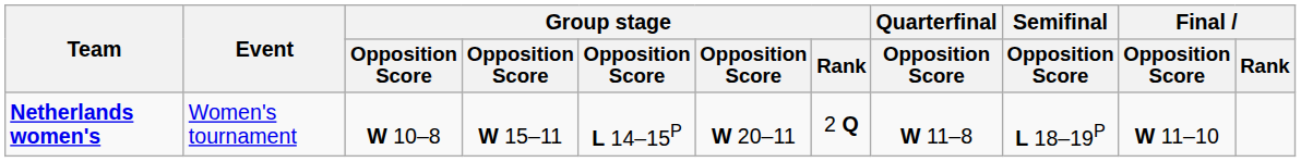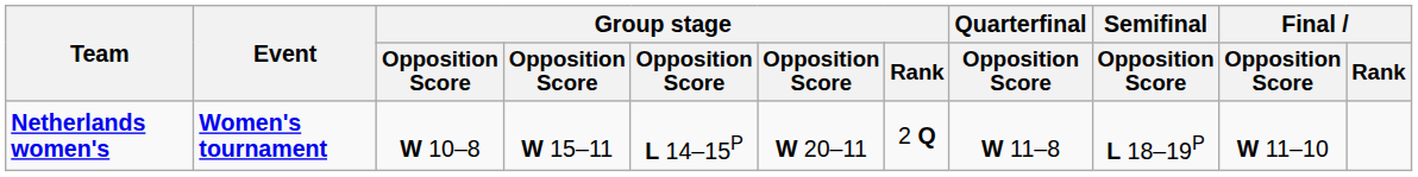Netherlands women's | Event: normal -> bold
